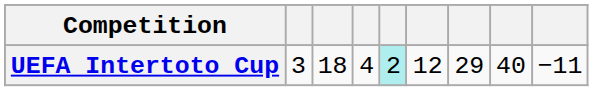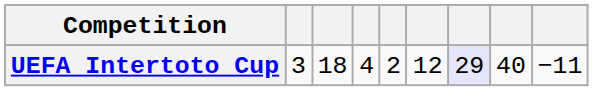UEFA Intertoto Cup | column 5: paleturquoise background -> no background
UEFA Intertoto Cup | column 7: no background -> lavender background
